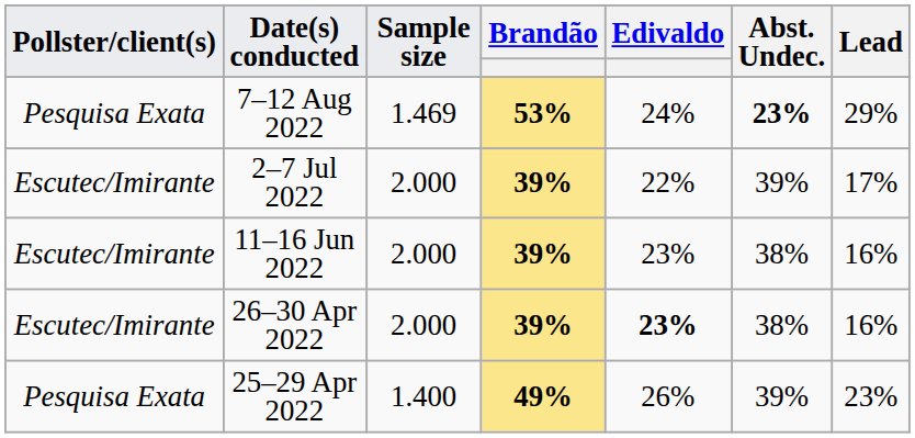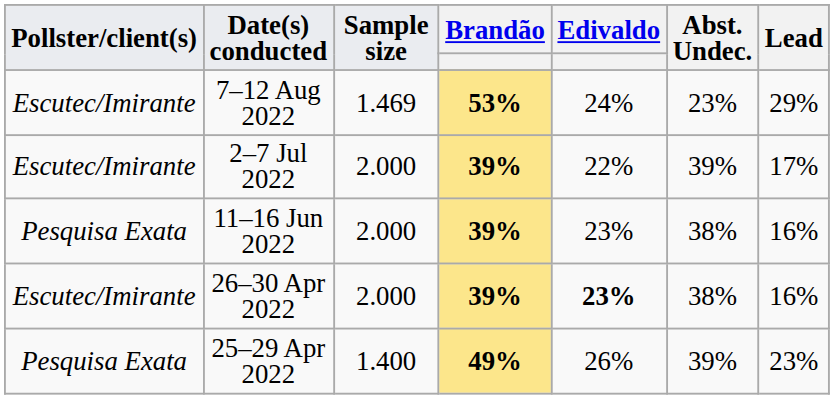7–12 Aug 2022 | Pollster/client(s): Pesquisa Exata -> Escutec/Imirante
7–12 Aug 2022 | Abst. Undec.: bold -> normal
11–16 Jun 2022 | Pollster/client(s): Escutec/Imirante -> Pesquisa Exata
